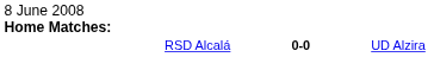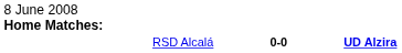RSD Alcalá | column 3: normal -> bold
